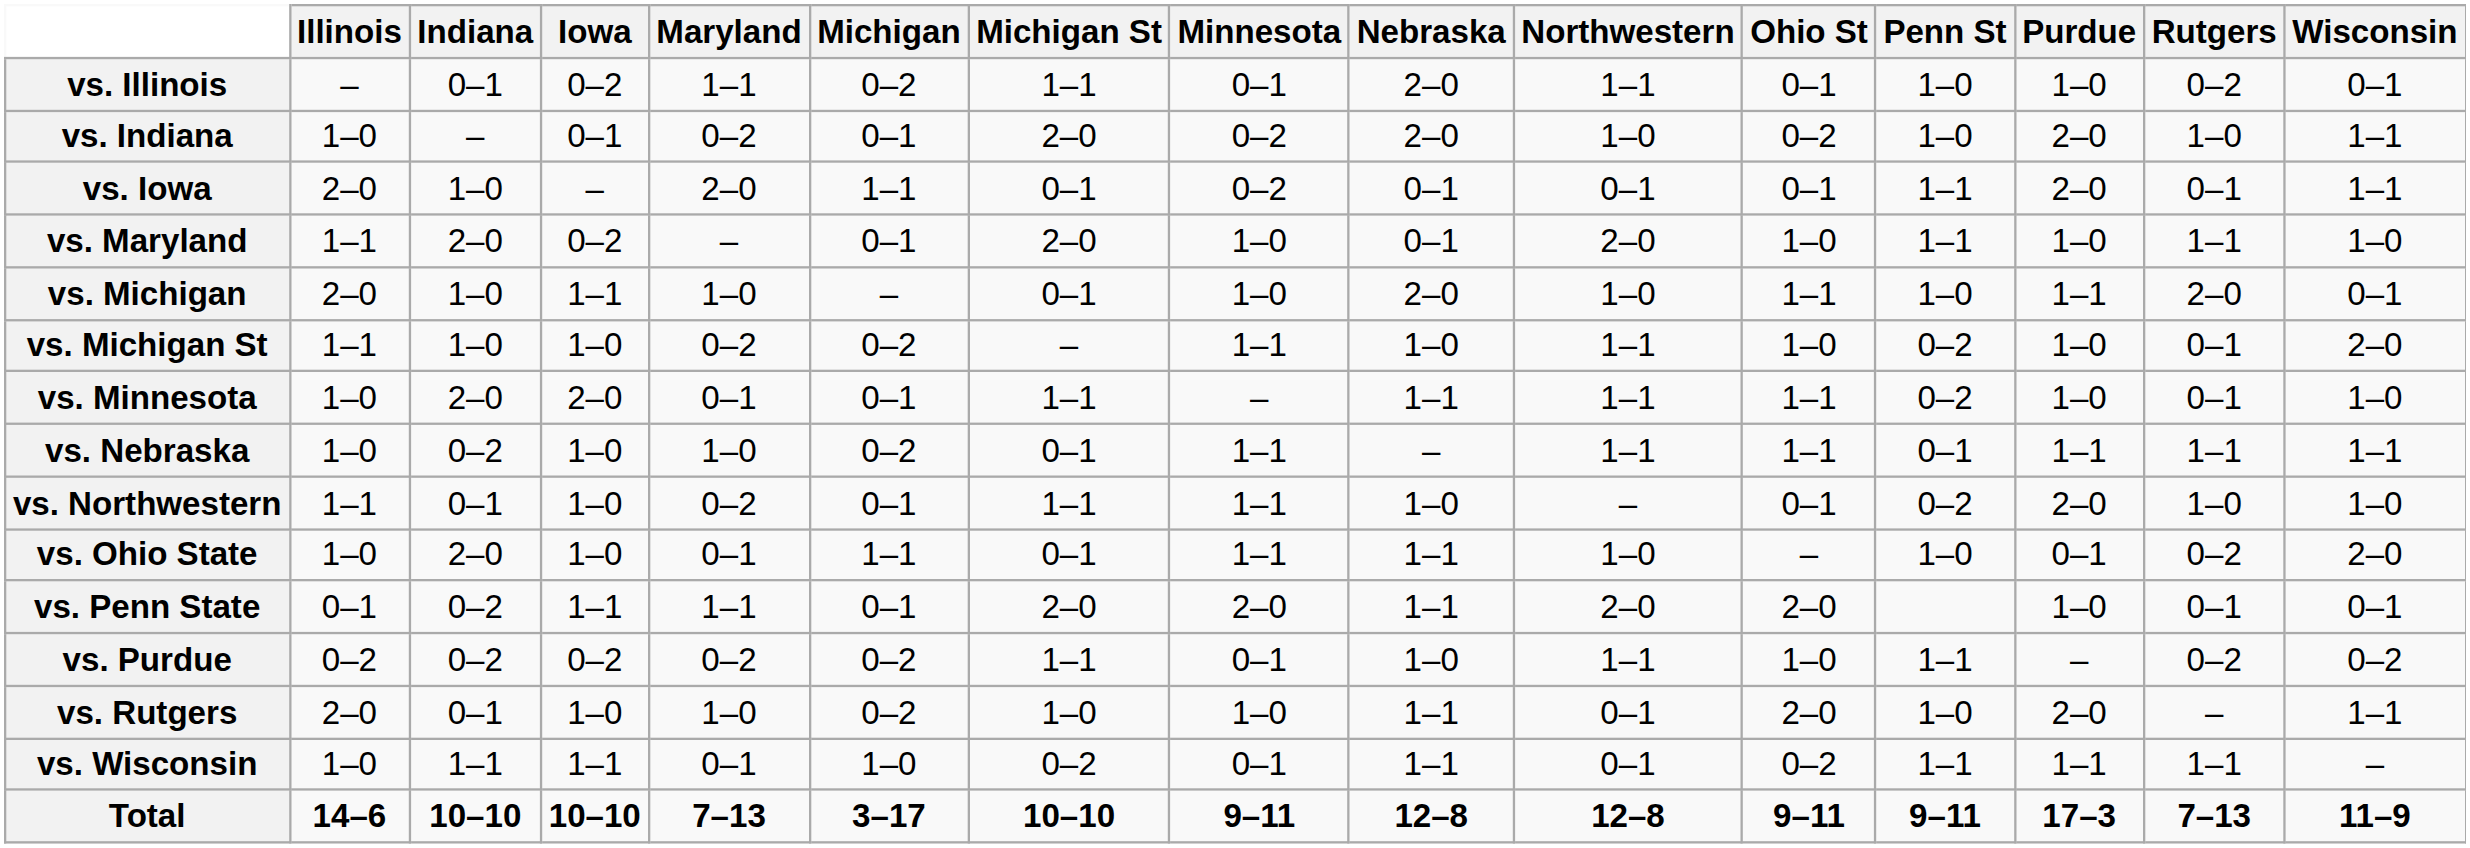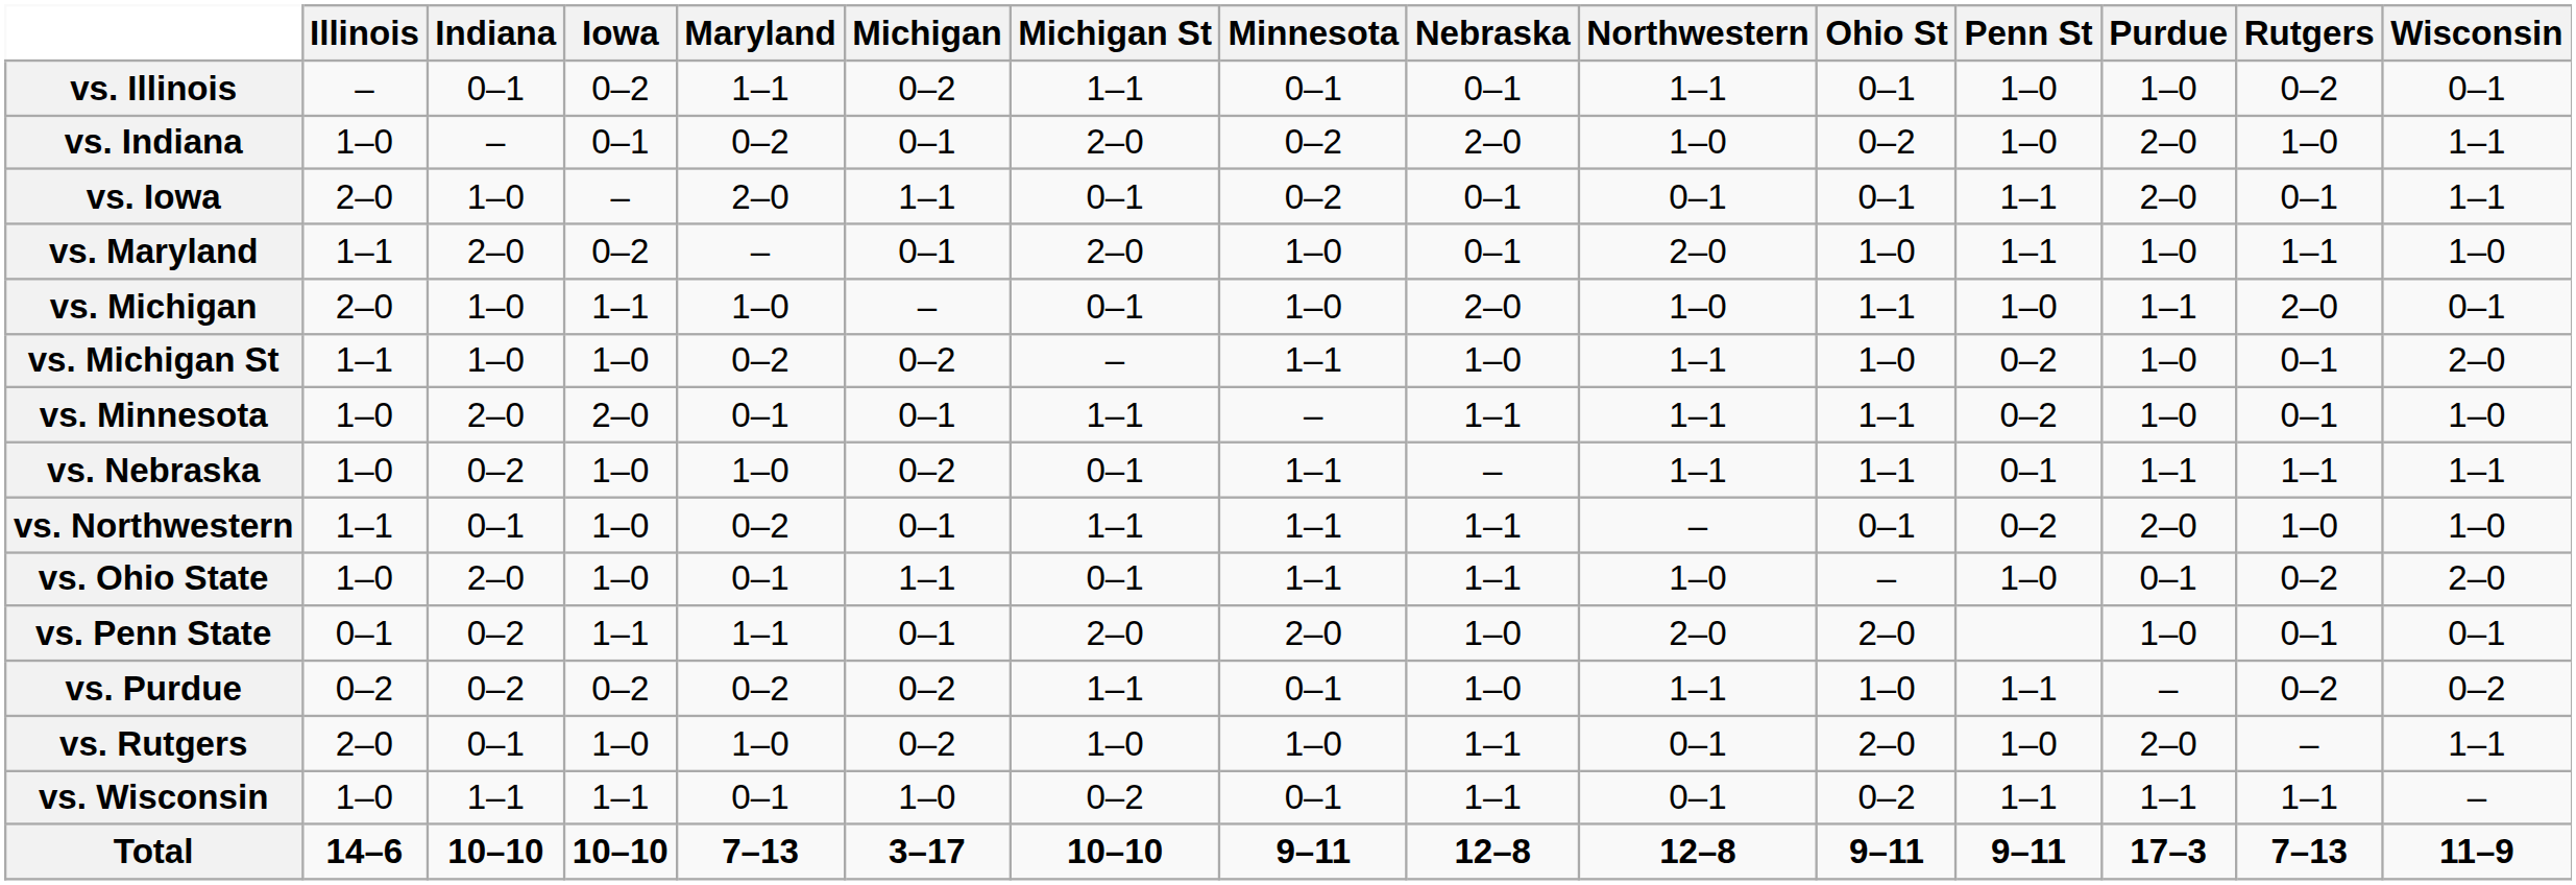vs. Illinois | Nebraska: 2–0 -> 0–1
vs. Northwestern | Nebraska: 1–0 -> 1–1
vs. Penn State | Nebraska: 1–1 -> 1–0
